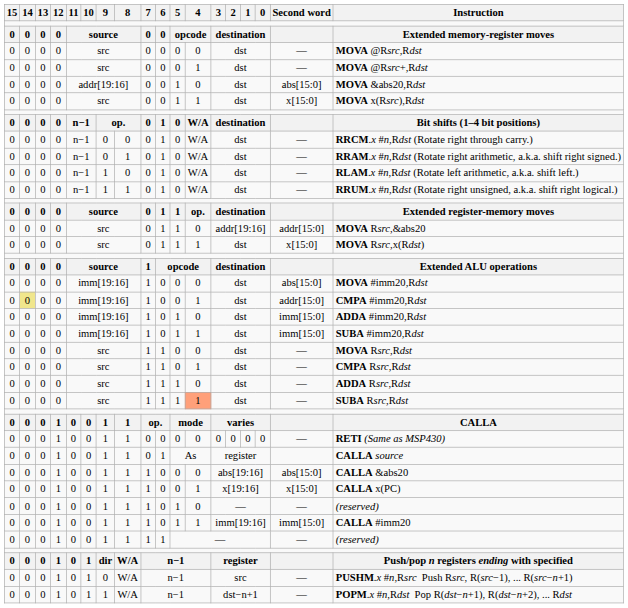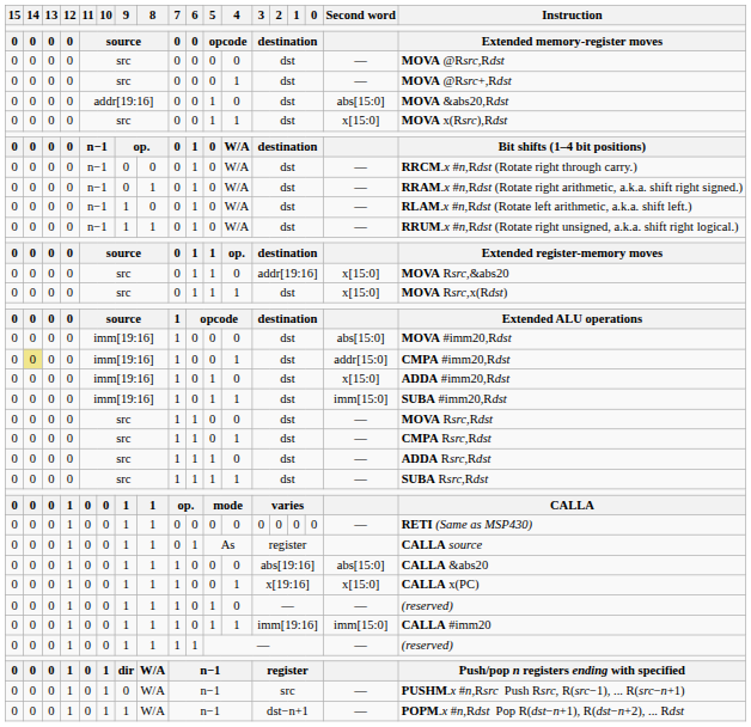row 16 | Second word: addr[15:0] -> x[15:0]
row 22 | Second word: imm[15:0] -> x[15:0]
row 27 | 4: lightsalmon background -> no background
